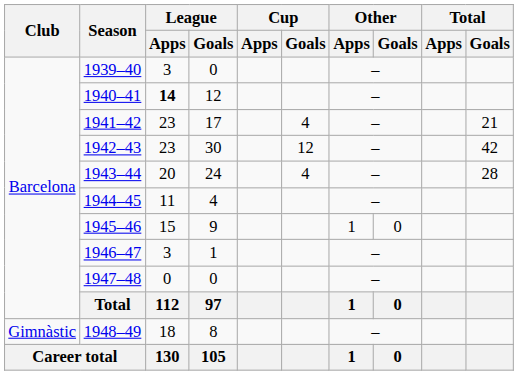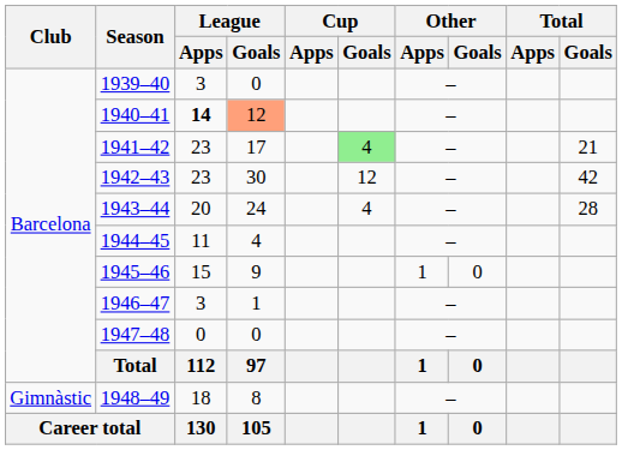1940–41 | League / Goals: no background -> lightsalmon background
1941–42 | Cup / Goals: no background -> lightgreen background
